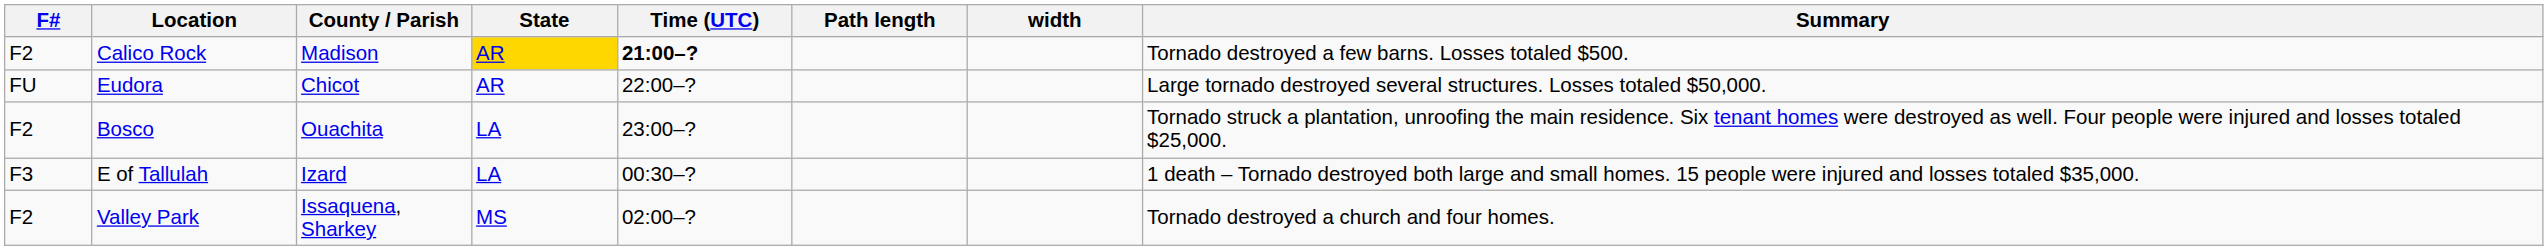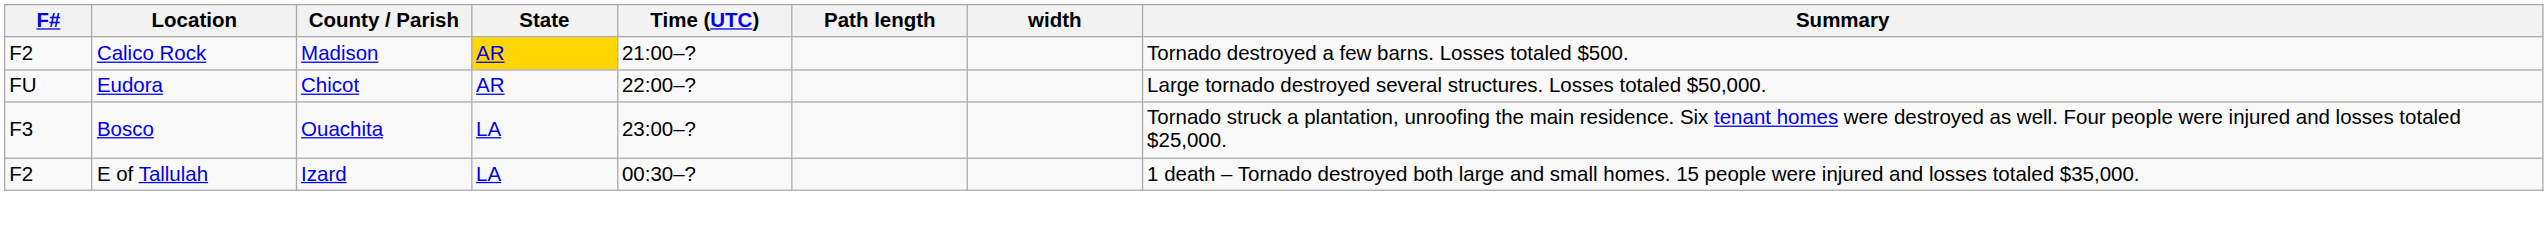Calico Rock | Time (UTC): bold -> normal
Bosco | F#: F2 -> F3
E of Tallulah | F#: F3 -> F2
- row: F2 | Valley Park | Issaquena, Sharkey | MS | 02:00–? | Tornado destroyed a church and four homes.
